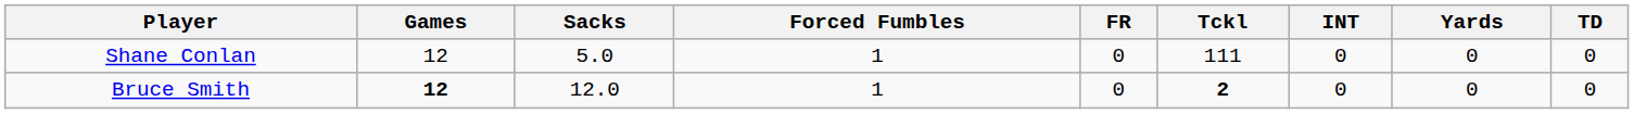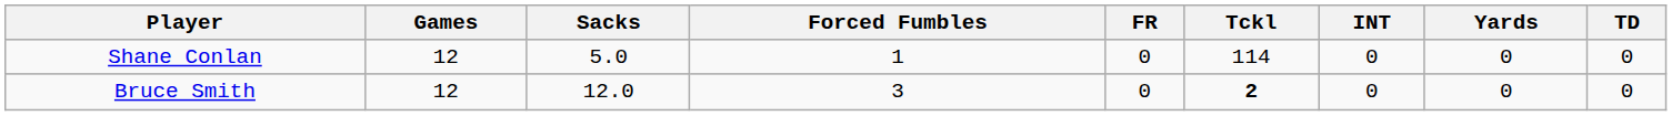Shane Conlan | Tckl: 111 -> 114
Bruce Smith | Games: bold -> normal
Bruce Smith | Forced Fumbles: 1 -> 3
